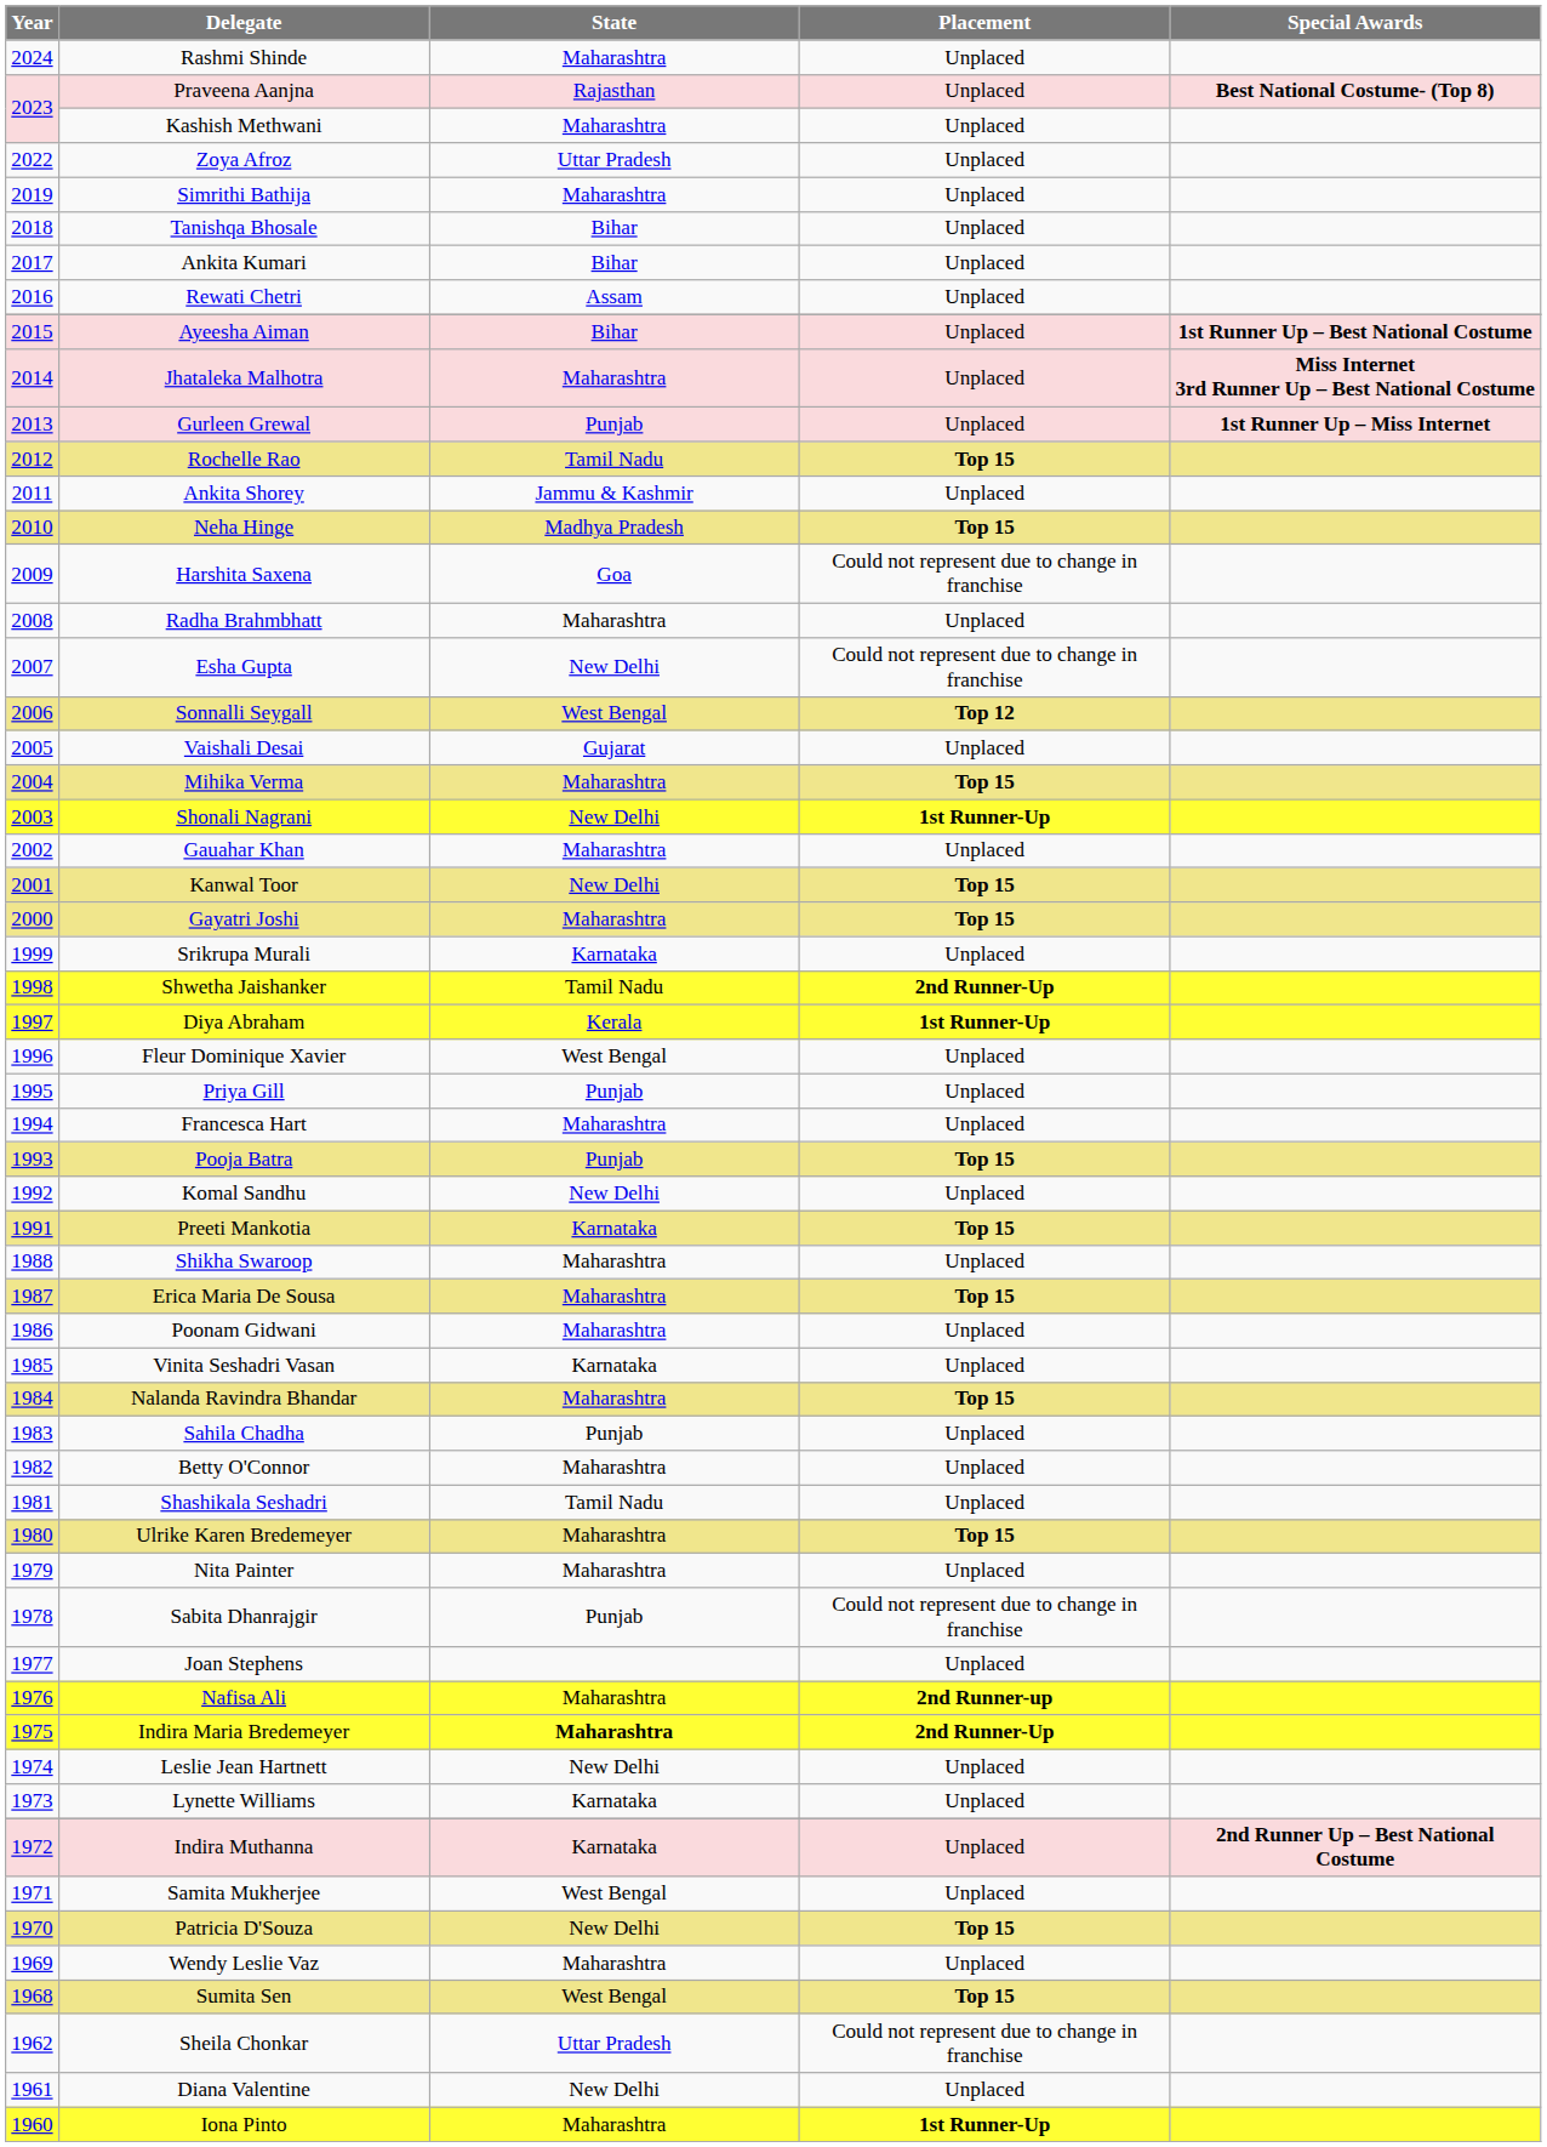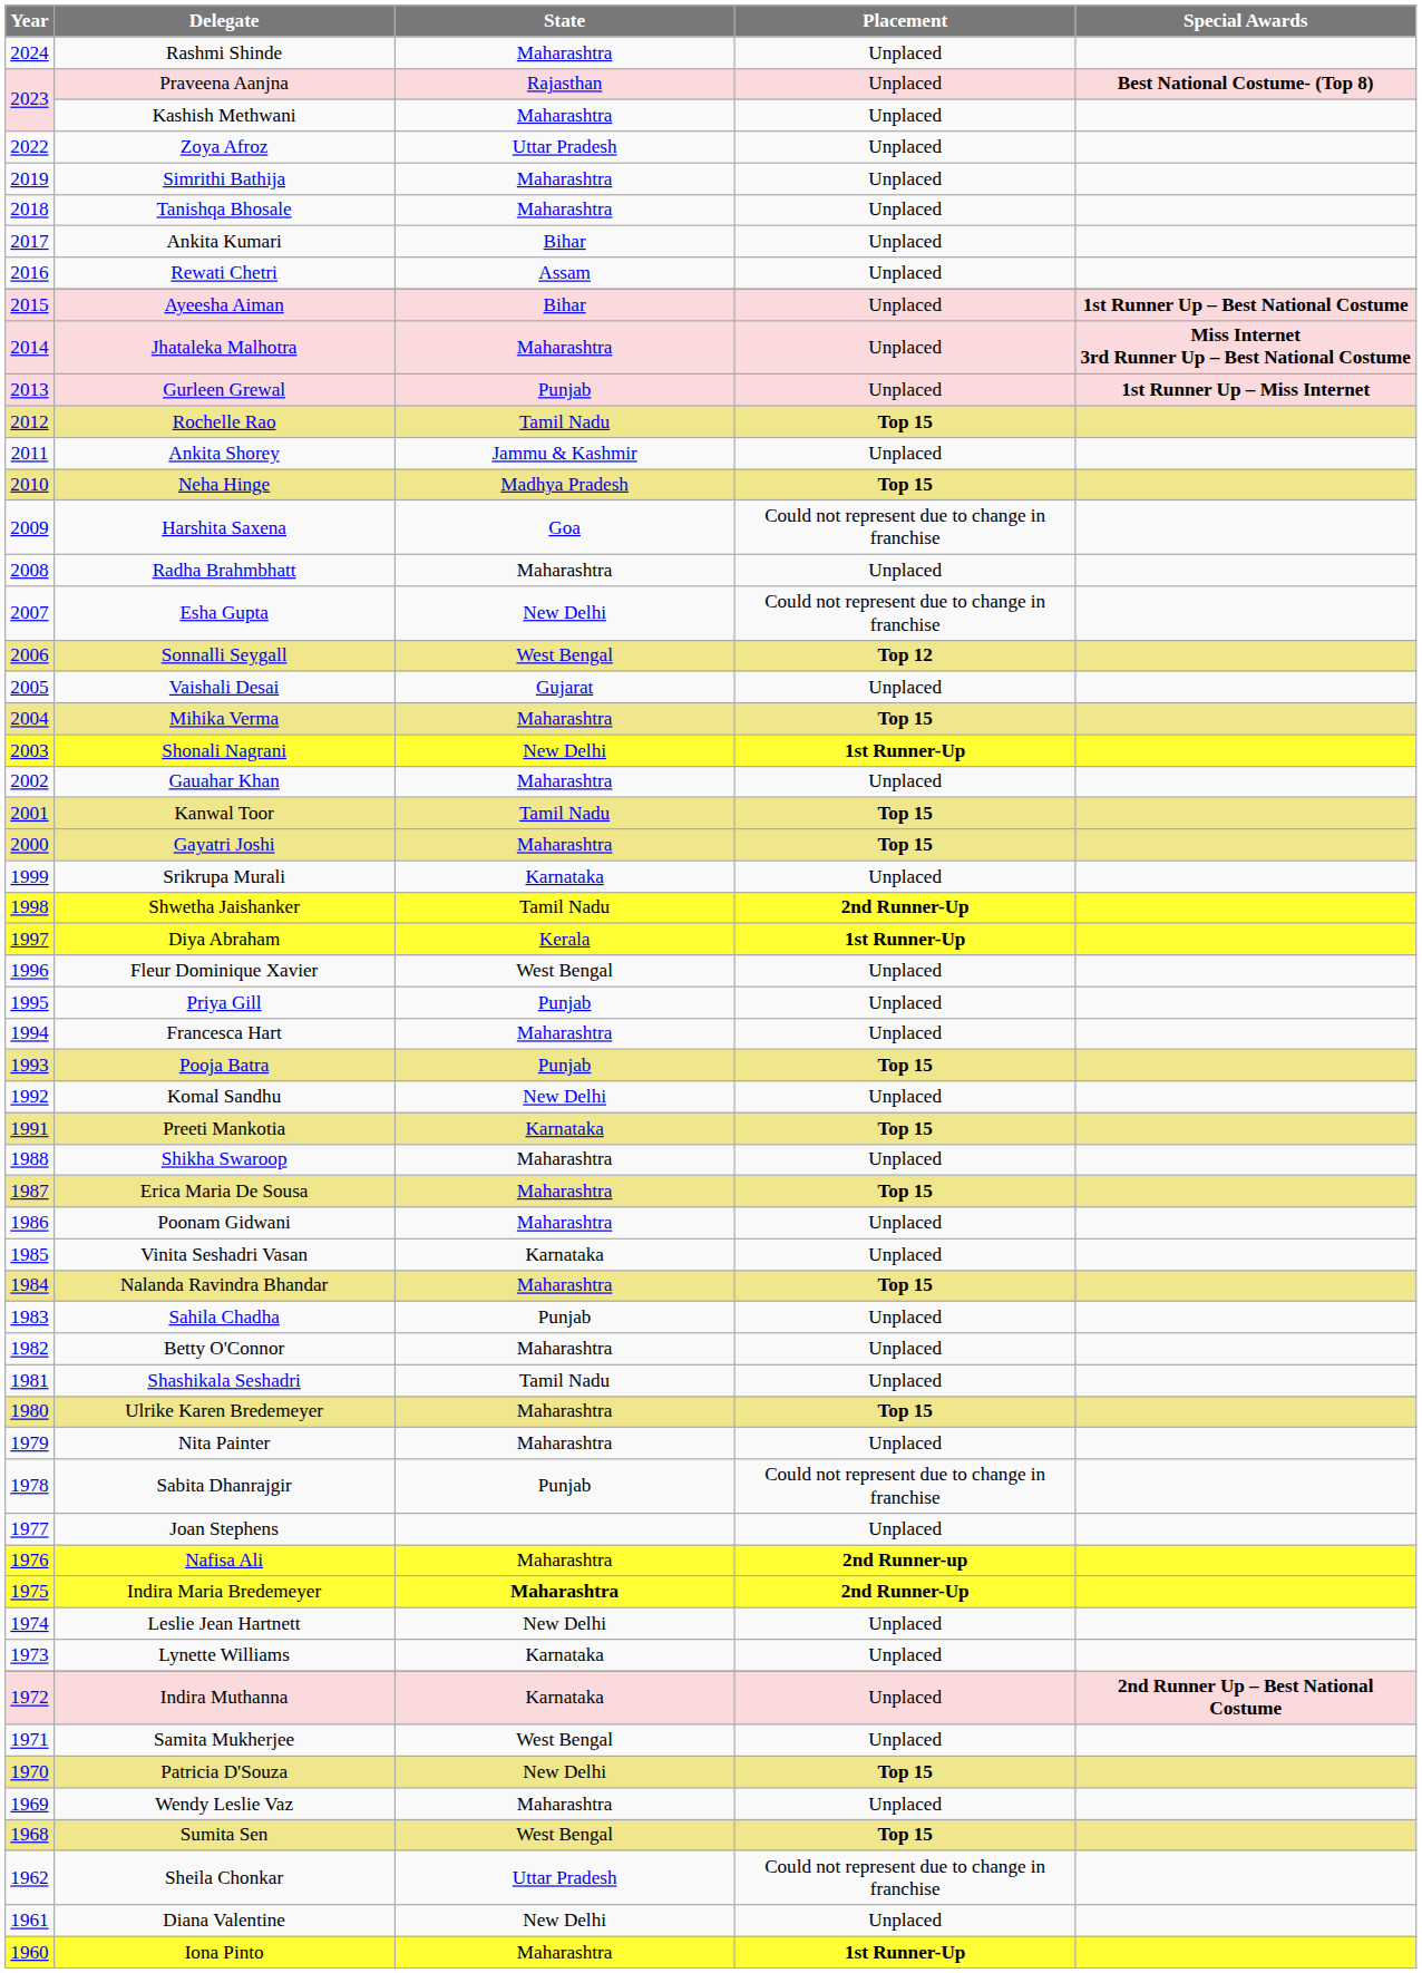Tanishqa Bhosale | State: Bihar -> Maharashtra
Kanwal Toor | State: New Delhi -> Tamil Nadu
